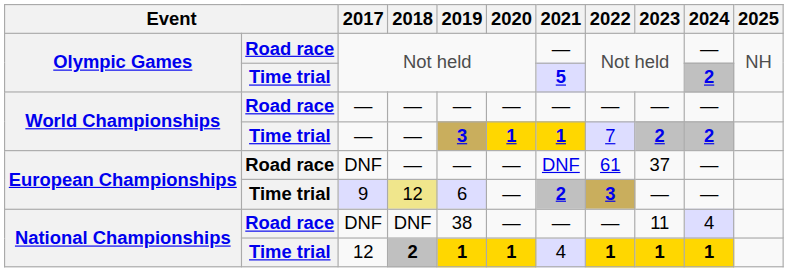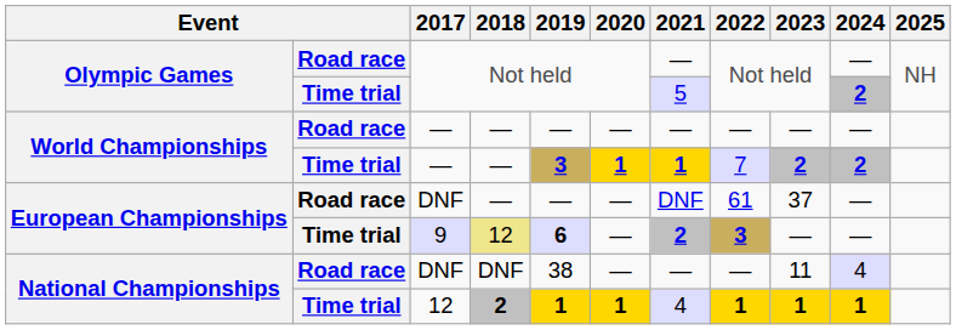Time trial / Not held | 2021: bold -> normal
9 | 2019: normal -> bold
